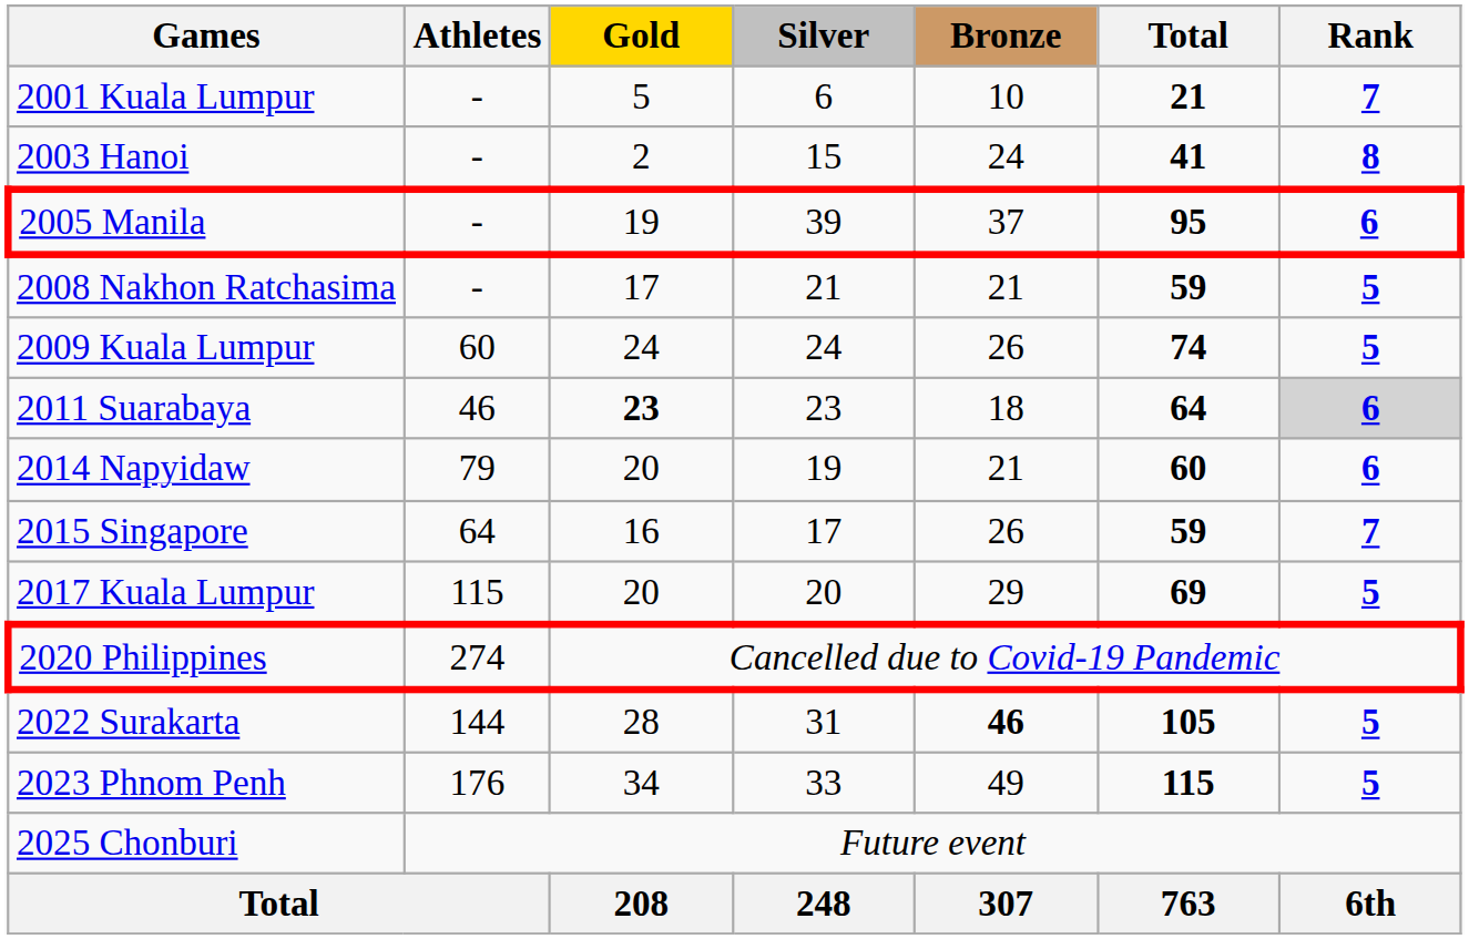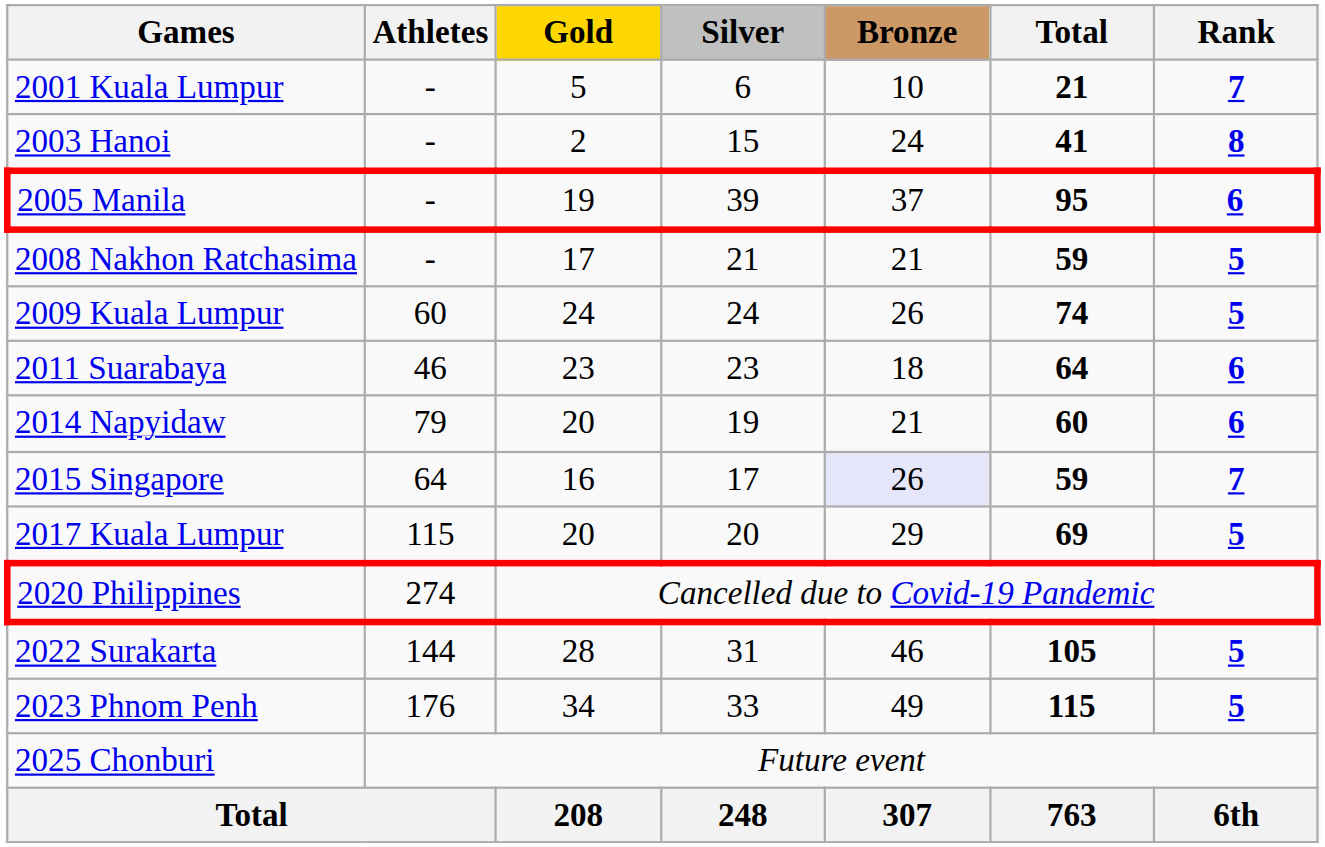2011 Suarabaya | Gold: bold -> normal
2011 Suarabaya | Rank: lightgrey background -> no background
2015 Singapore | Bronze: no background -> lavender background
2022 Surakarta | Bronze: bold -> normal
